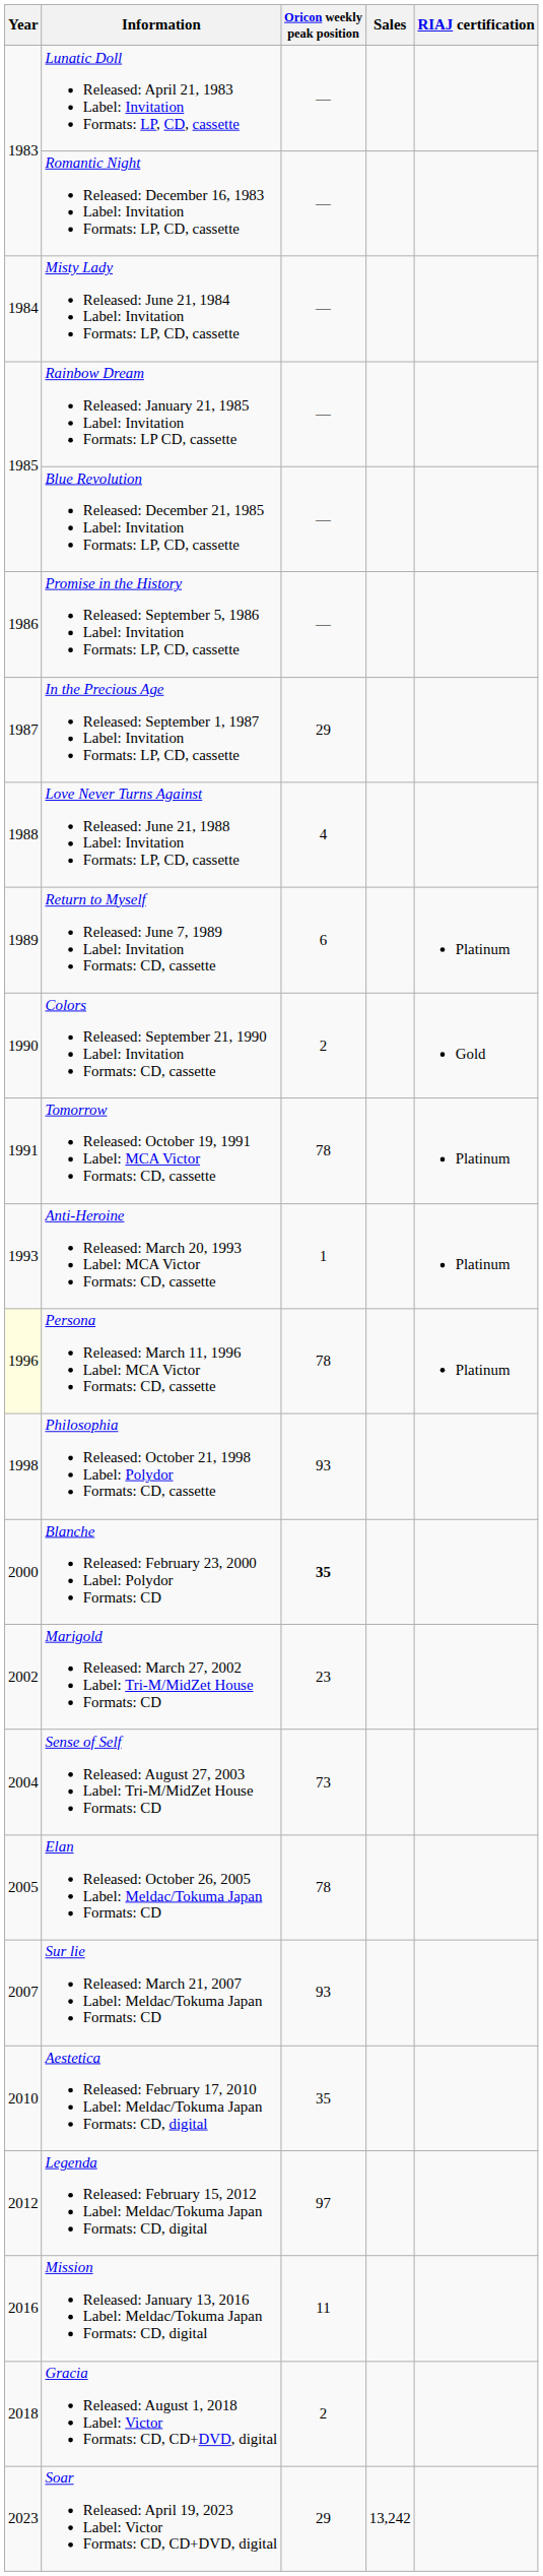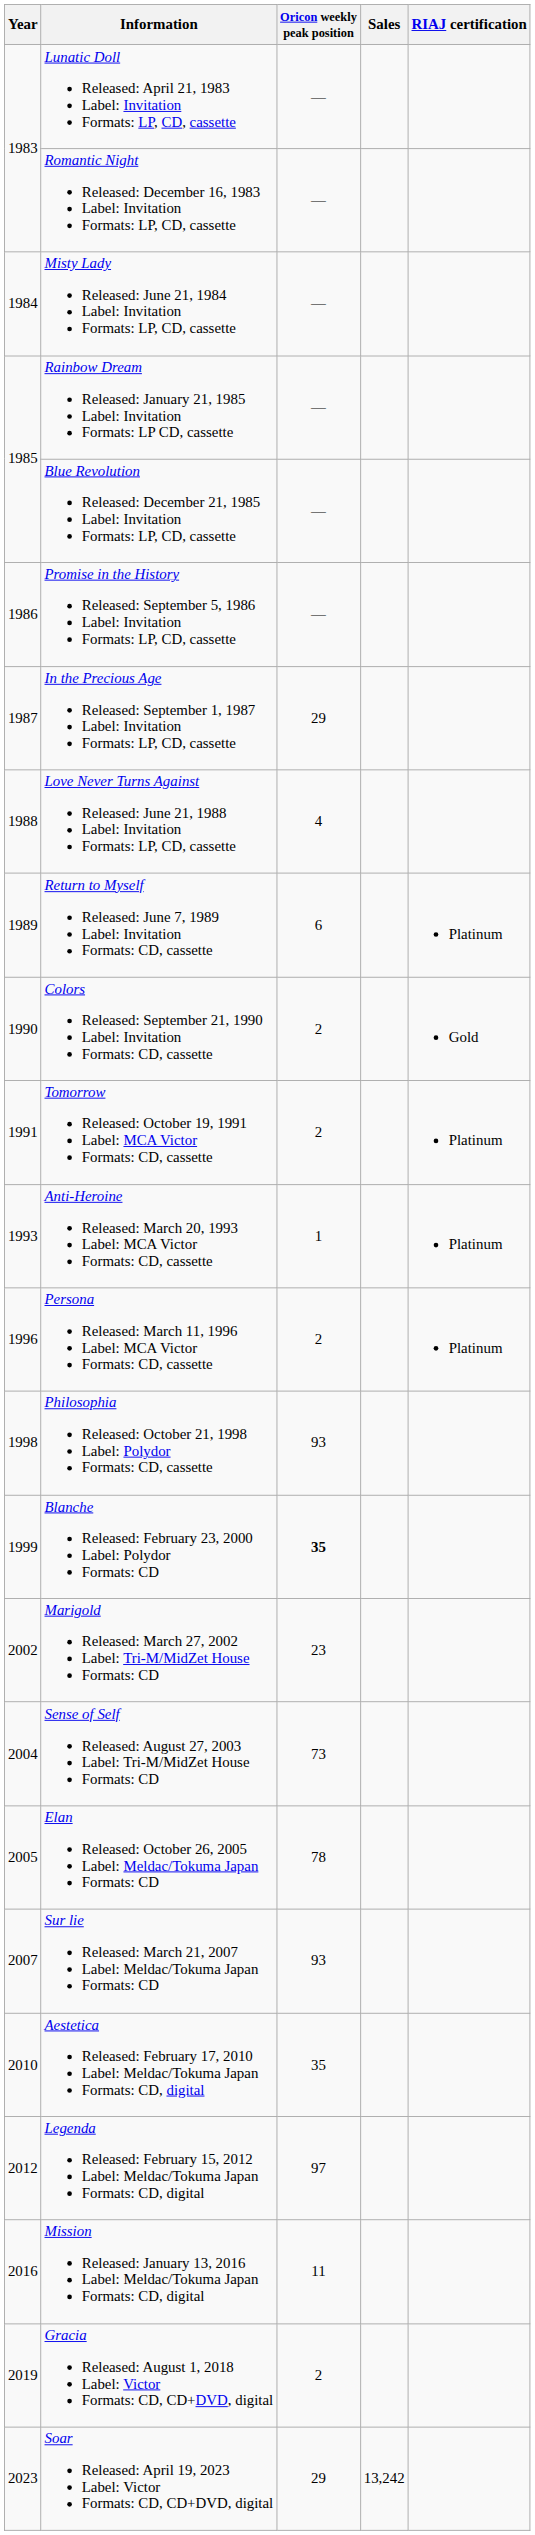row 12 | Oricon weekly peak position: 78 -> 2
row 14 | Year: lightyellow background -> no background
row 14 | Oricon weekly peak position: 78 -> 2
row 16 | Year: 2000 -> 1999
row 24 | Year: 2018 -> 2019
